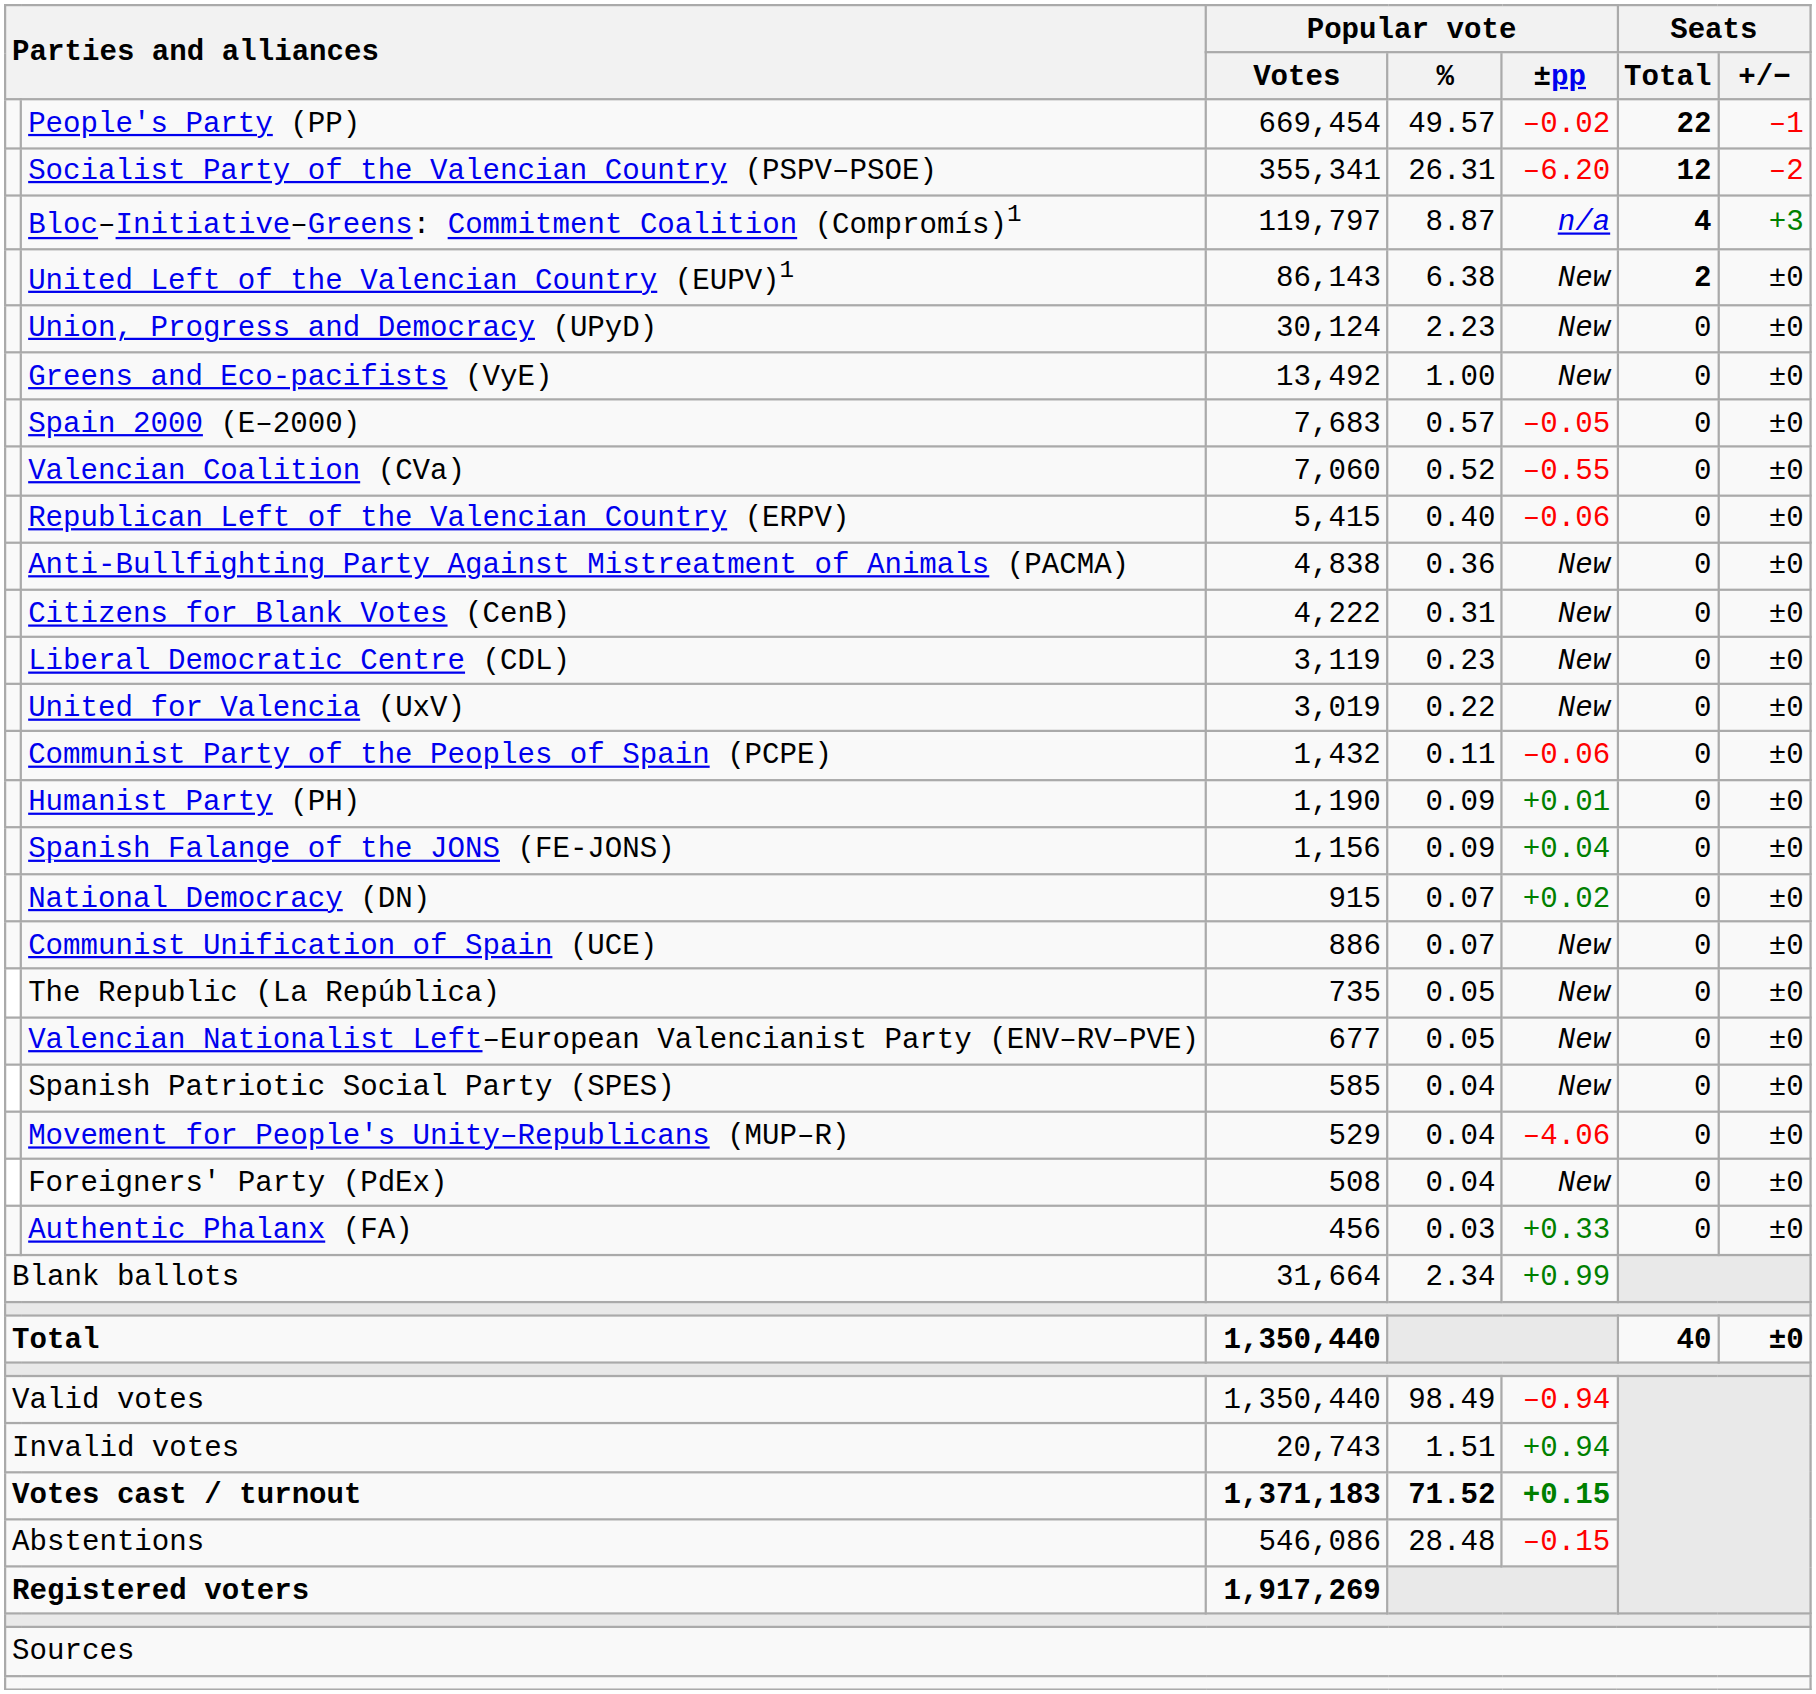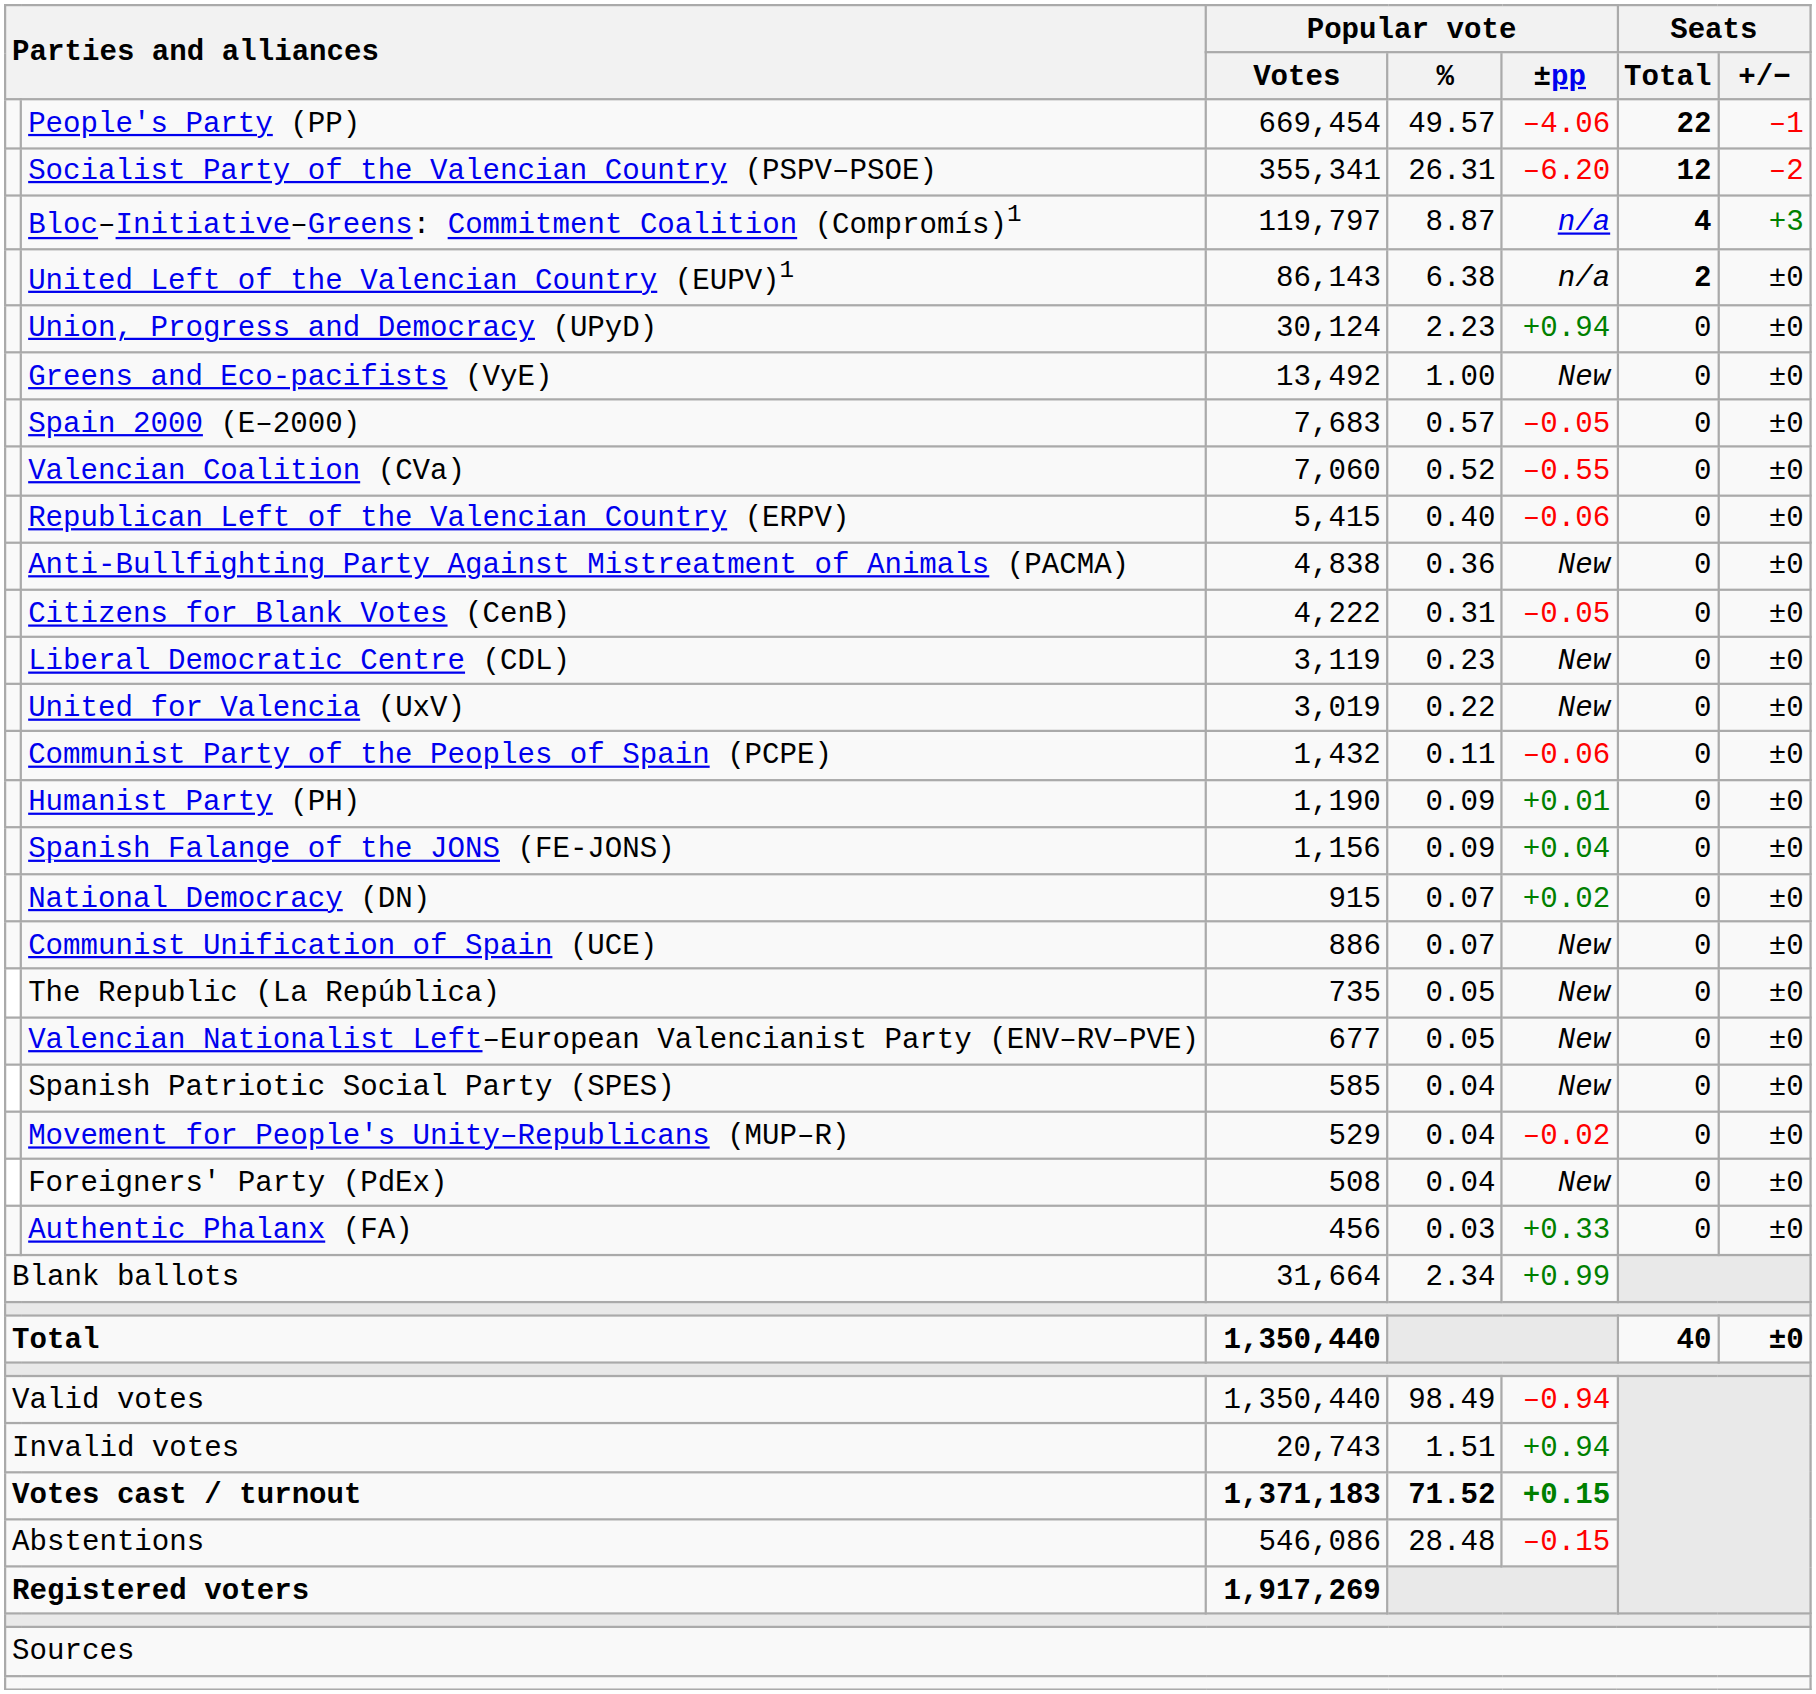People's Party (PP) | Popular vote / ±pp: –0.02 -> –4.06
United Left of the Valencian Country (EUPV)1 | Popular vote / ±pp: New -> n/a
Union, Progress and Democracy (UPyD) | Popular vote / ±pp: New -> +0.94
Citizens for Blank Votes (CenB) | Popular vote / ±pp: New -> –0.05
Movement for People's Unity–Republicans (MUP–R) | Popular vote / ±pp: –4.06 -> –0.02
